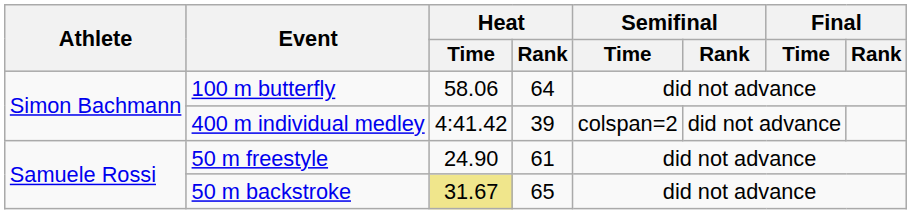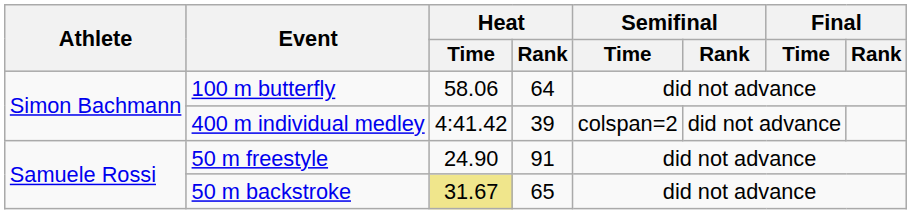50 m freestyle | Heat / Rank: 61 -> 91
